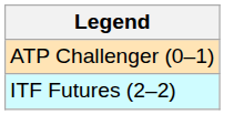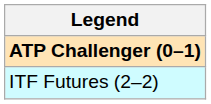row 2 | column 1: normal -> bold
